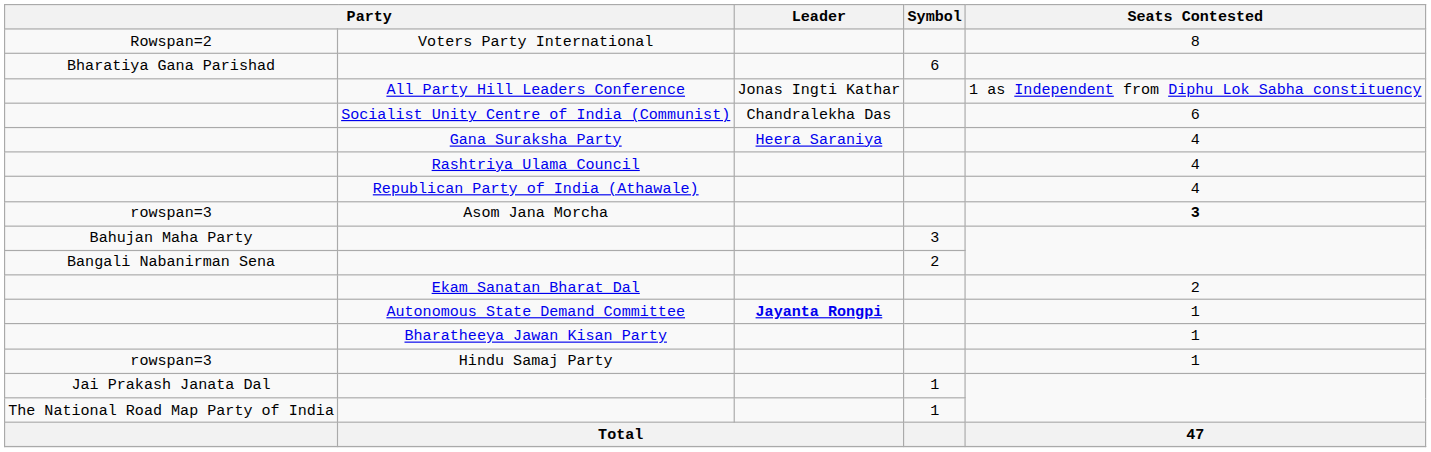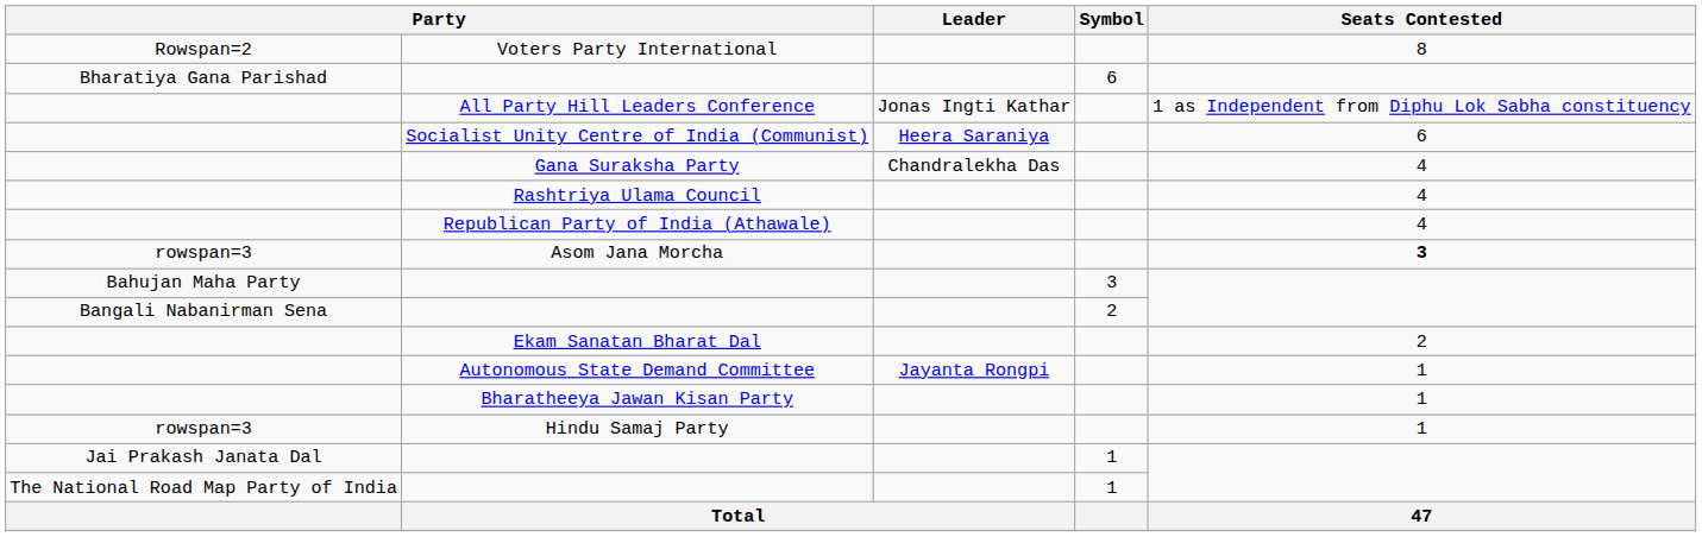Socialist Unity Centre of India (Communist) | Leader: Chandralekha Das -> Heera Saraniya
Gana Suraksha Party | Leader: Heera Saraniya -> Chandralekha Das
Autonomous State Demand Committee | Leader: bold -> normal
